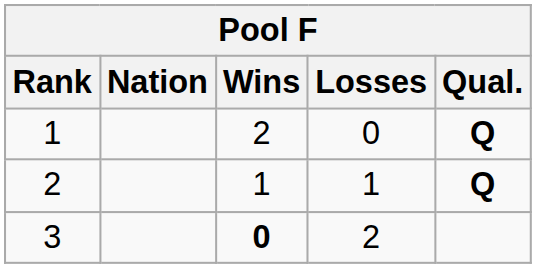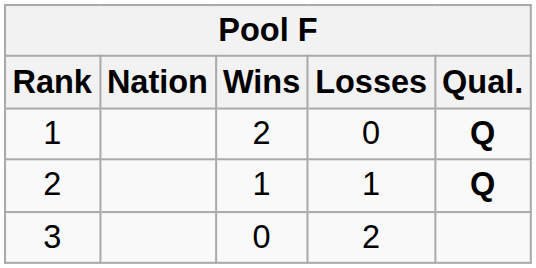3 | Wins: bold -> normal
